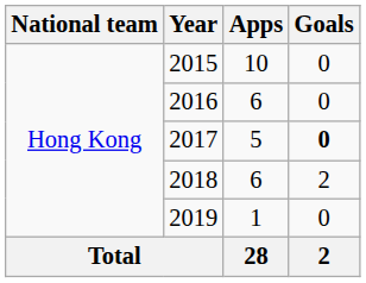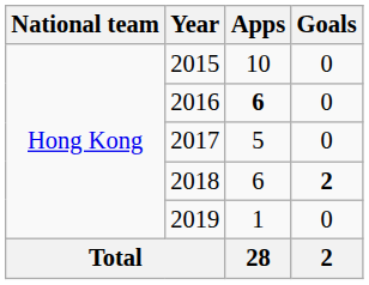2016 | Apps: normal -> bold
2017 | Goals: bold -> normal
2018 | Goals: normal -> bold
